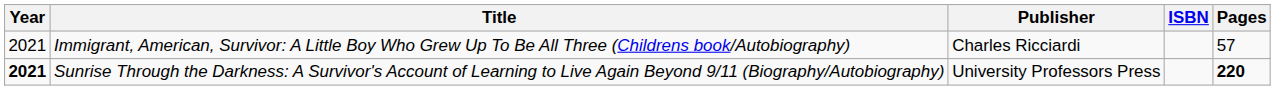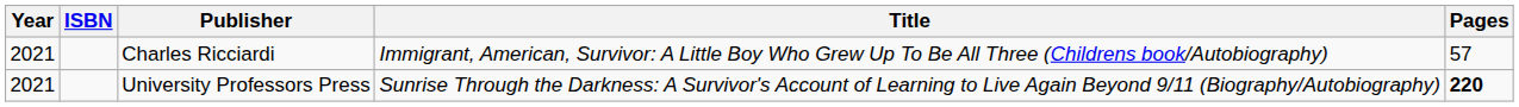columns swapped: Title <-> ISBN
row 3 | Year: bold -> normal
